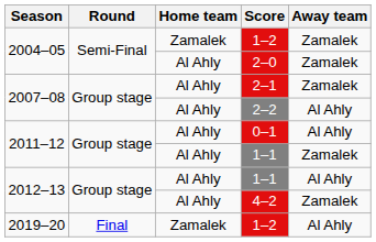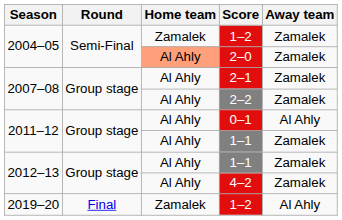2–0 | Home team: no background -> lightsalmon background
2–2 | Away team: Al Ahly -> Zamalek
2012–13 / 1–1 | Away team: Al Ahly -> Zamalek
